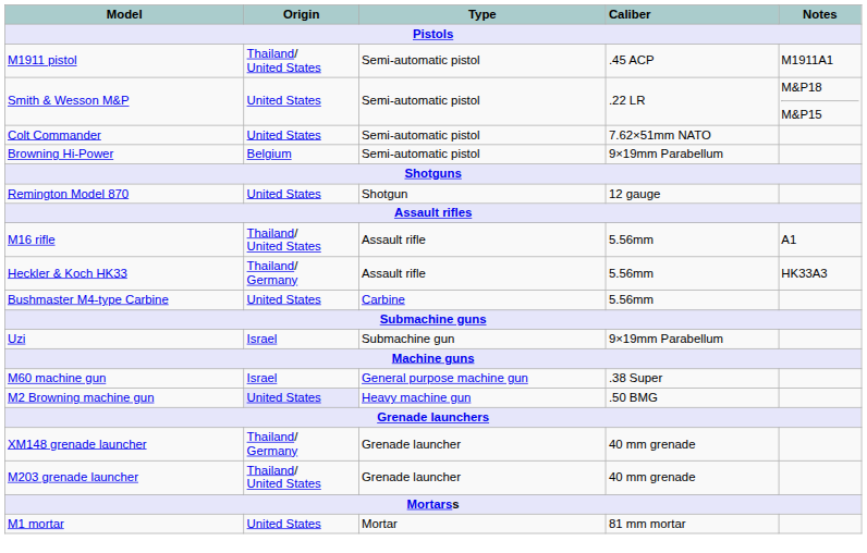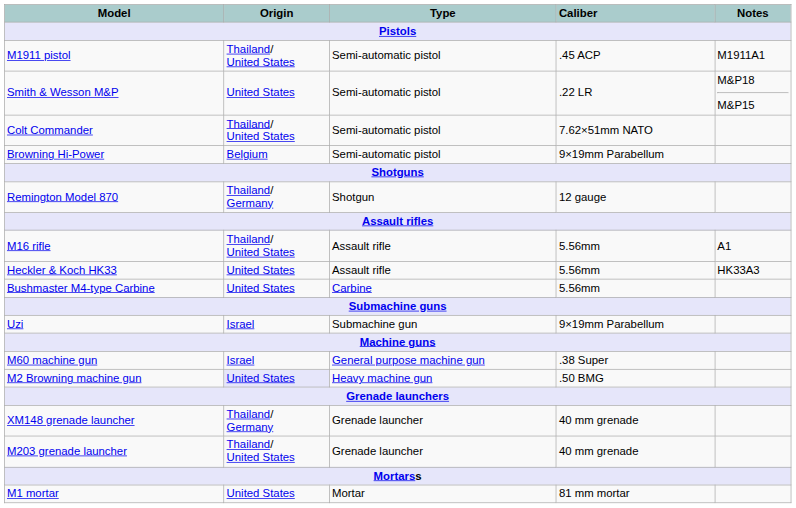Colt Commander | Origin: United States -> Thailand/ United States
Remington Model 870 | Origin: United States -> Thailand/ Germany
Heckler & Koch HK33 | Origin: Thailand/ Germany -> United States
